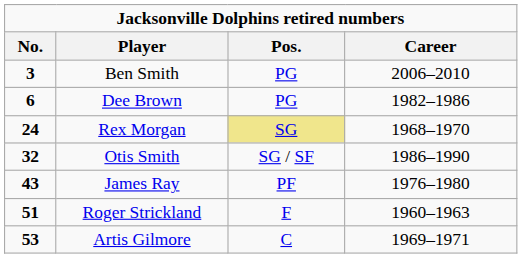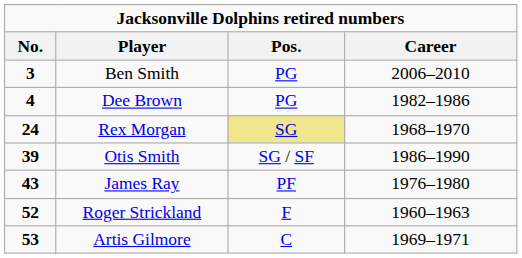Dee Brown | No.: 6 -> 4
Otis Smith | No.: 32 -> 39
Roger Strickland | No.: 51 -> 52
